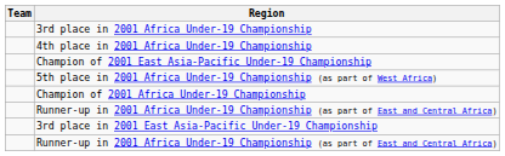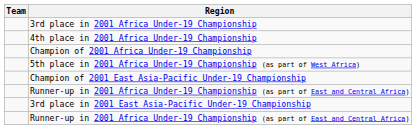row 4 | Region: Champion of 2001 East Asia-Pacific Under-19 Championship -> Champion of 2001 Africa Under-19 Championship
row 6 | Region: Champion of 2001 Africa Under-19 Championship -> Champion of 2001 East Asia-Pacific Under-19 Championship
